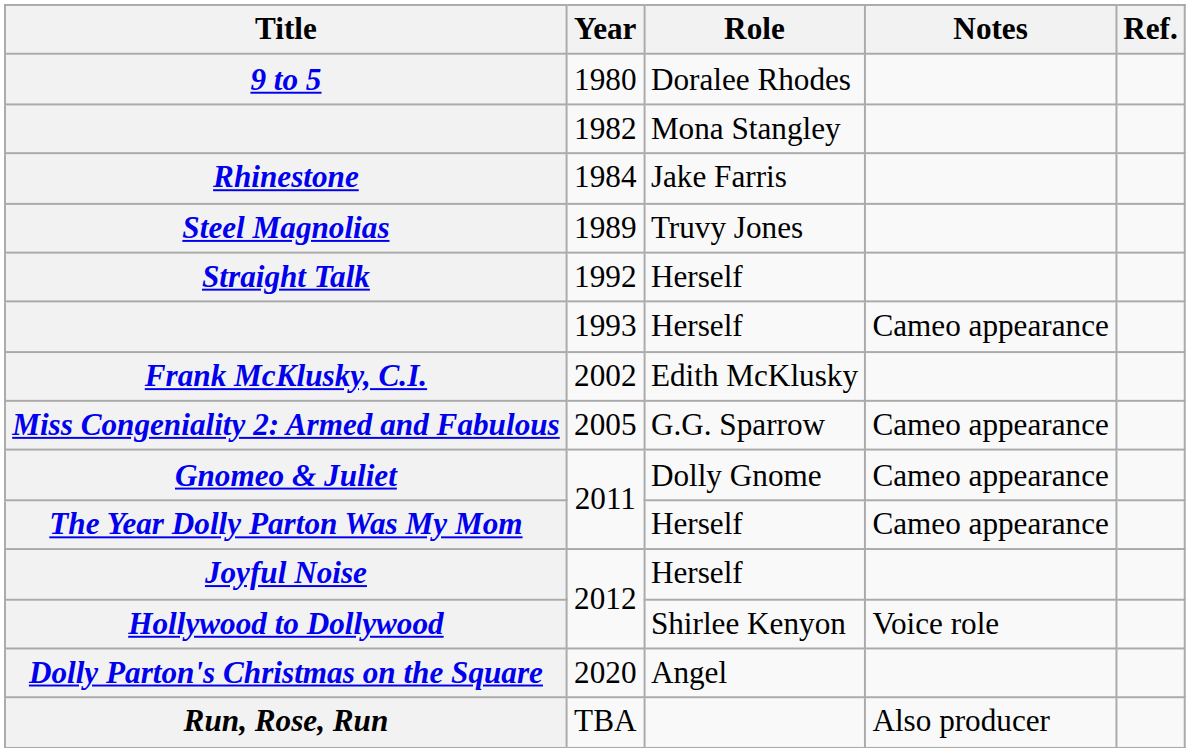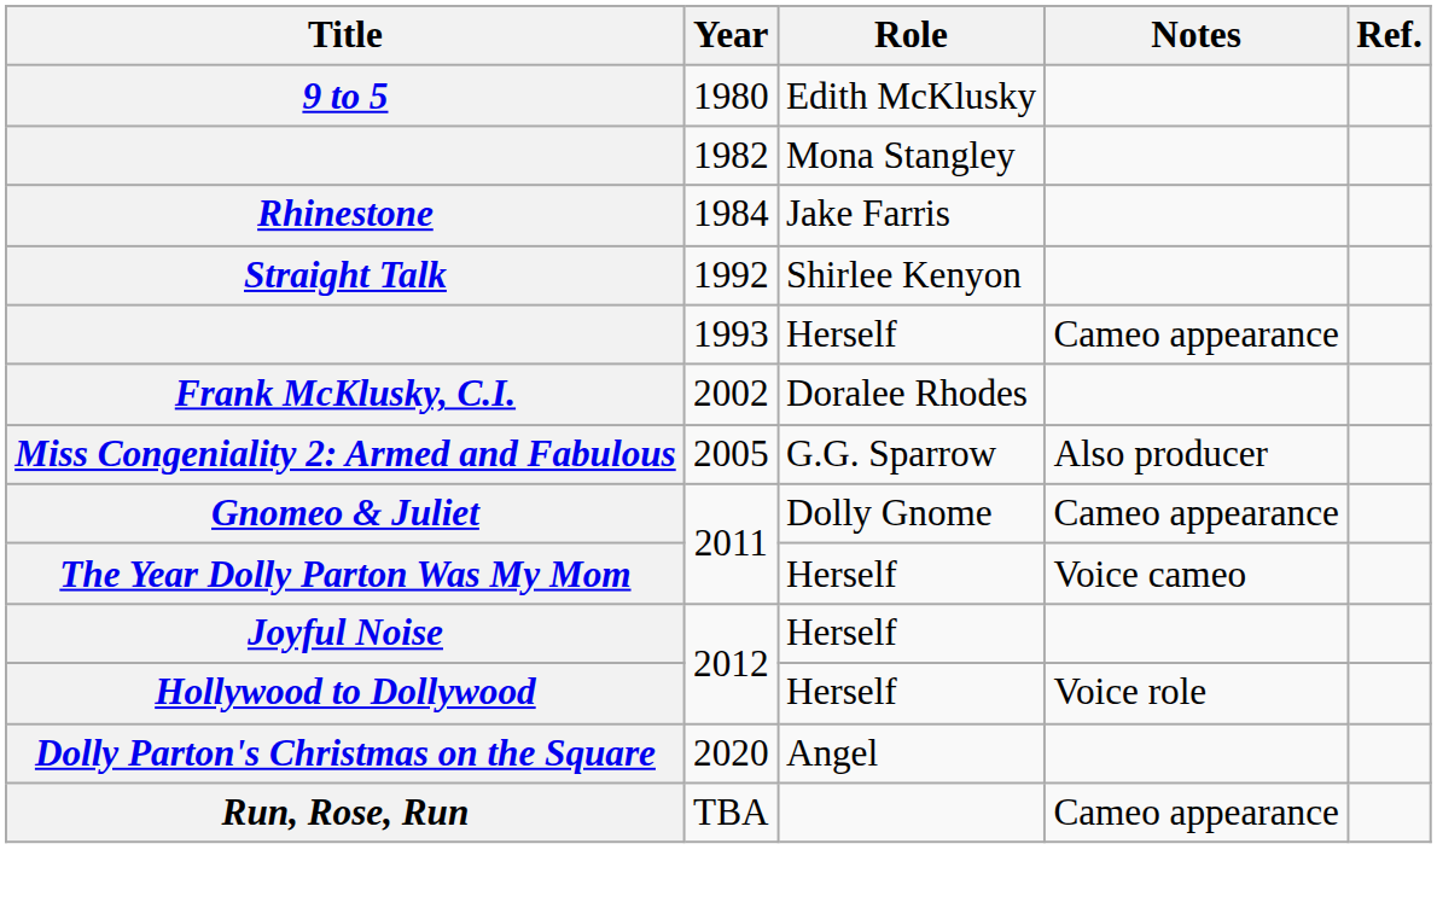9 to 5 | Role: Doralee Rhodes -> Edith McKlusky
- row: Steel Magnolias | 1989 | Truvy Jones
Straight Talk | Role: Herself -> Shirlee Kenyon
Frank McKlusky, C.I. | Role: Edith McKlusky -> Doralee Rhodes
Miss Congeniality 2: Armed and Fabulous | Notes: Cameo appearance -> Also producer
The Year Dolly Parton Was My Mom | Notes: Cameo appearance -> Voice cameo
Hollywood to Dollywood | Role: Shirlee Kenyon -> Herself
Run, Rose, Run | Notes: Also producer -> Cameo appearance
